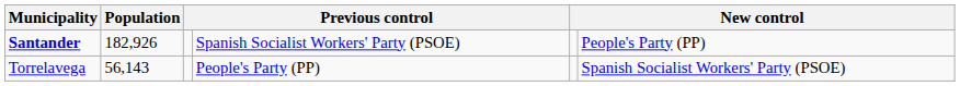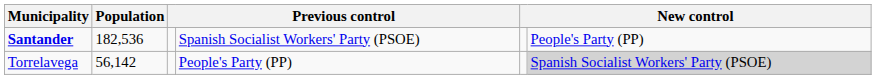Santander | Population: 182,926 -> 182,536
Torrelavega | Population: 56,143 -> 56,142
Torrelavega | column 6: no background -> lightgrey background
